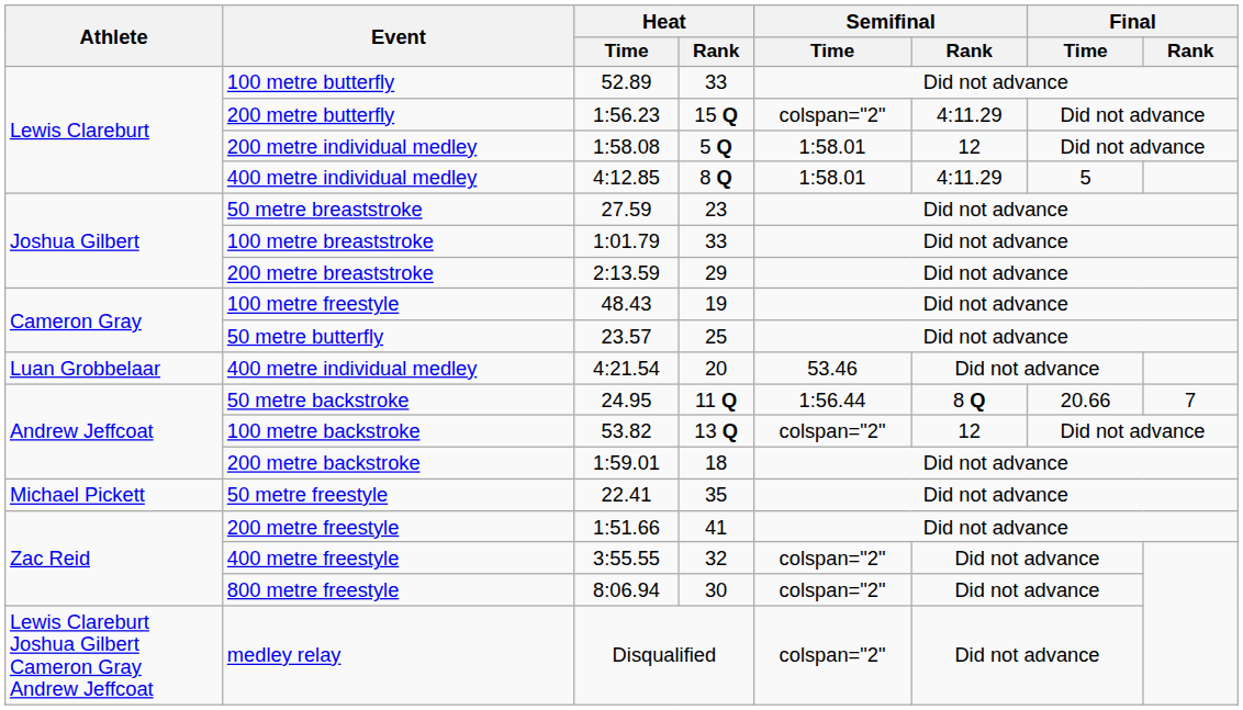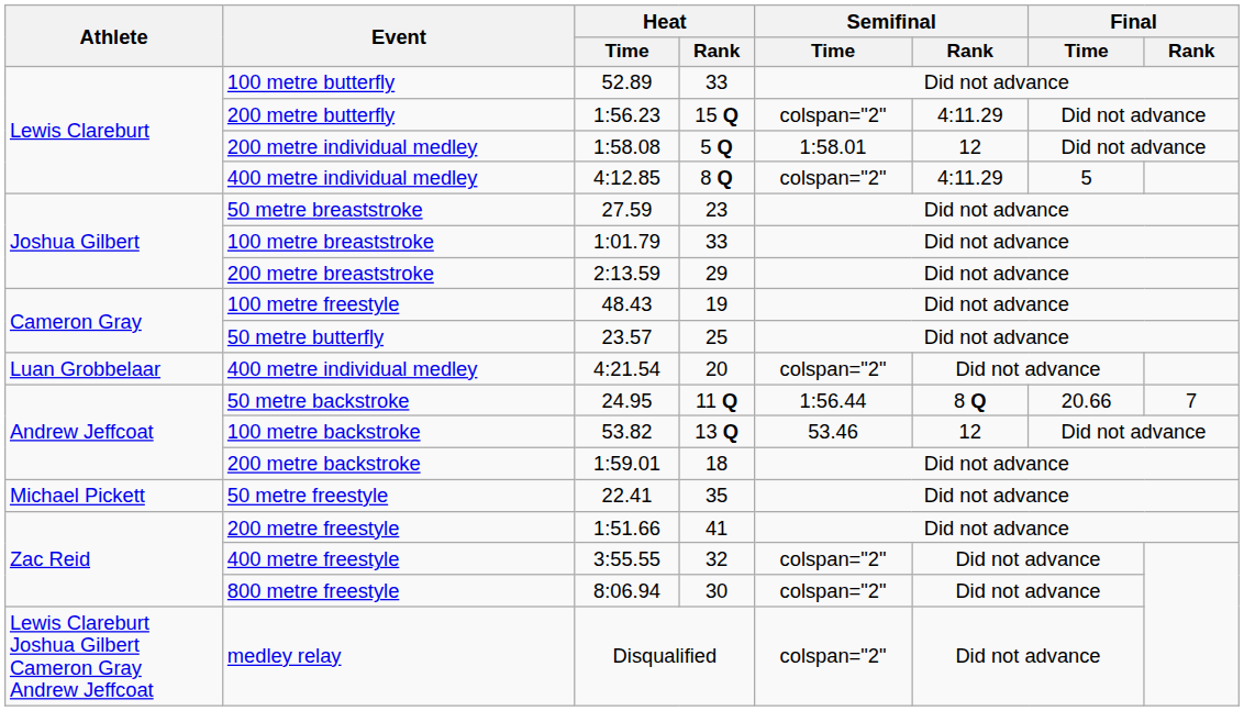400 metre individual medley / 4:12.85 | Semifinal / Time: 1:58.01 -> colspan="2"
400 metre individual medley / 4:21.54 | Semifinal / Time: 53.46 -> colspan="2"
100 metre backstroke | Semifinal / Time: colspan="2" -> 53.46
